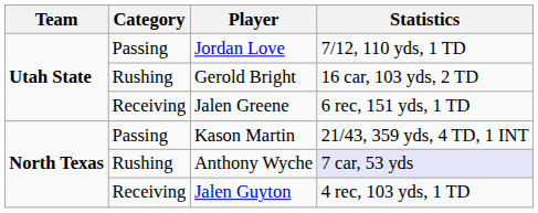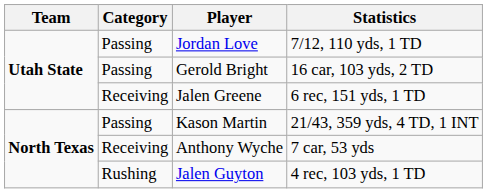Gerold Bright | Category: Rushing -> Passing
Anthony Wyche | Category: Rushing -> Receiving
Anthony Wyche | Statistics: lavender background -> no background
Jalen Guyton | Category: Receiving -> Rushing
